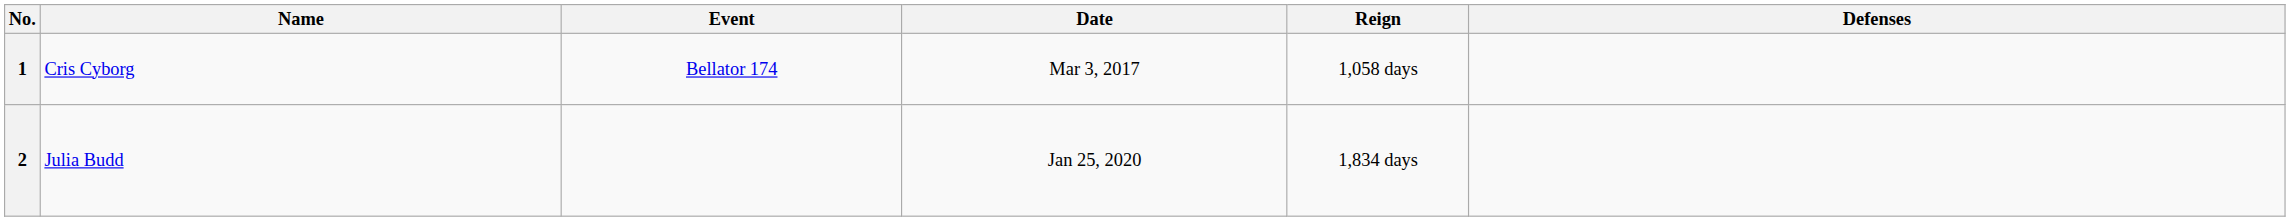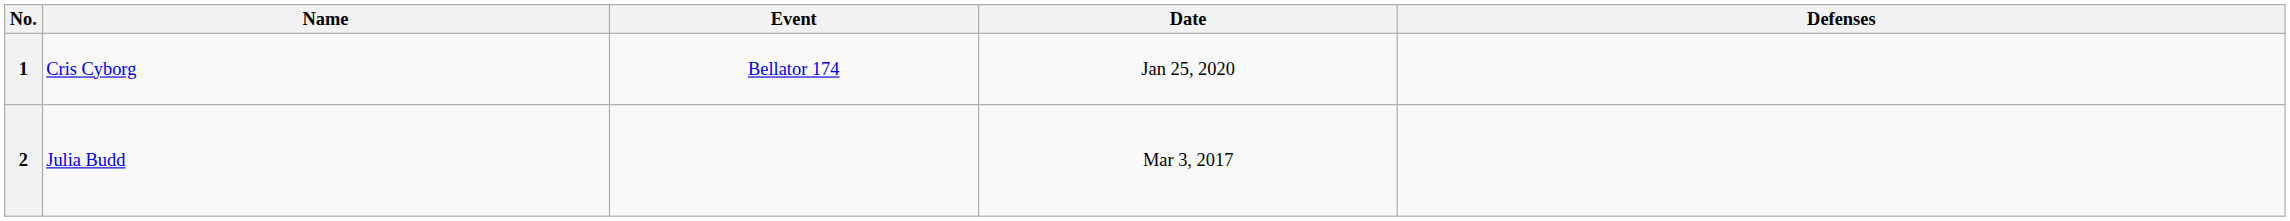- column: Reign | 1,058 days | 1,834 days
1 | Date: Mar 3, 2017 -> Jan 25, 2020
2 | Date: Jan 25, 2020 -> Mar 3, 2017
